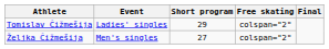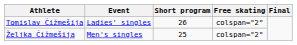Tomislav Čižmešija | Short program: 29 -> 26
Željka Čižmešija | Short program: 27 -> 25
